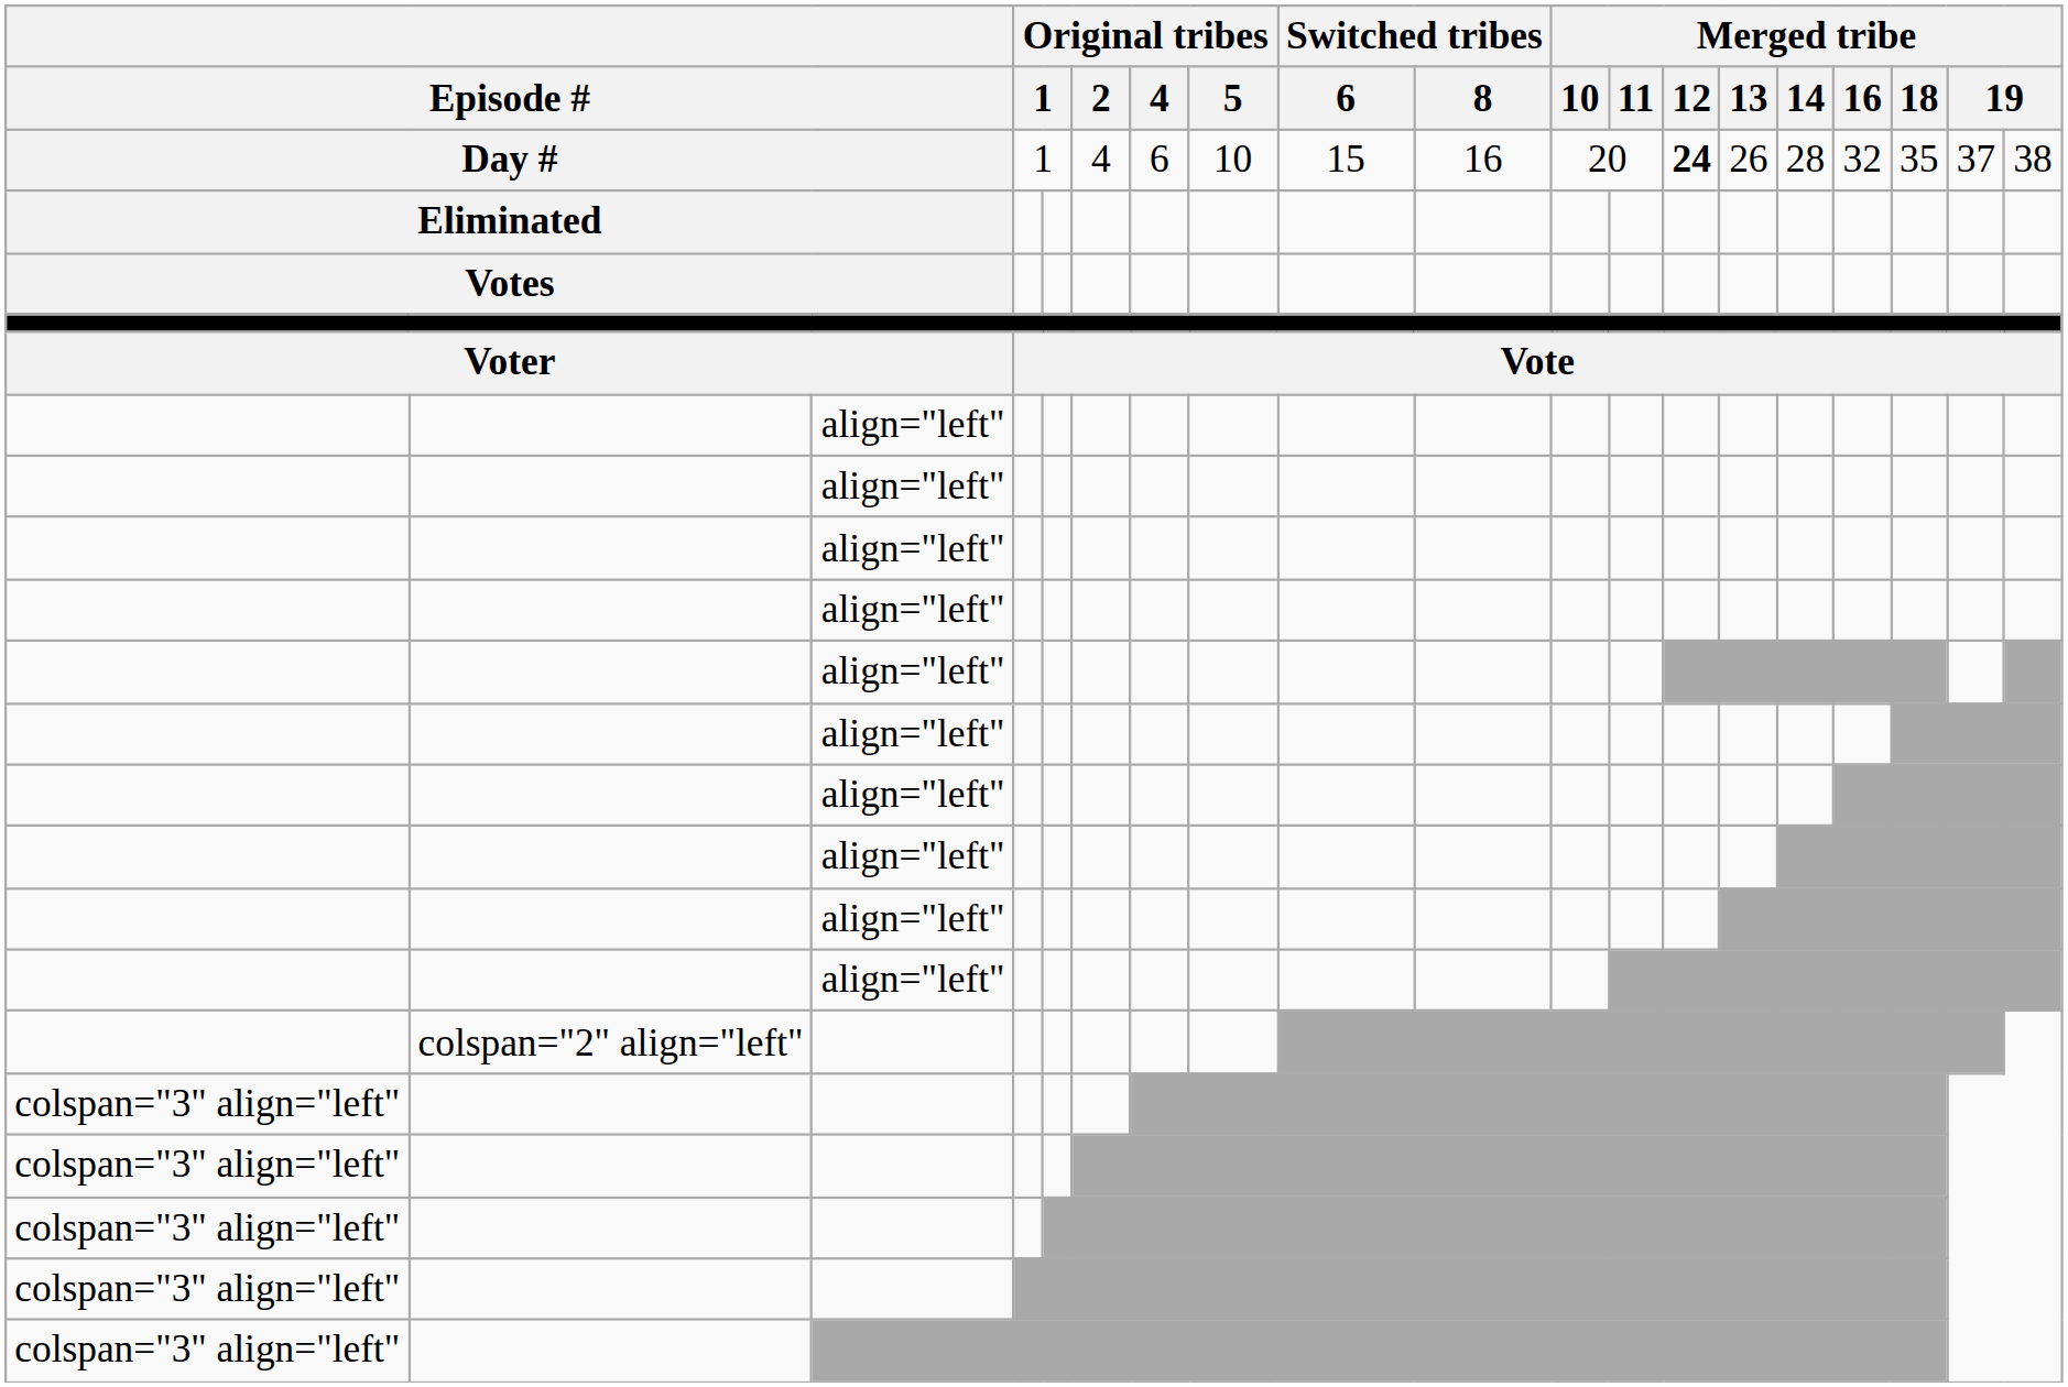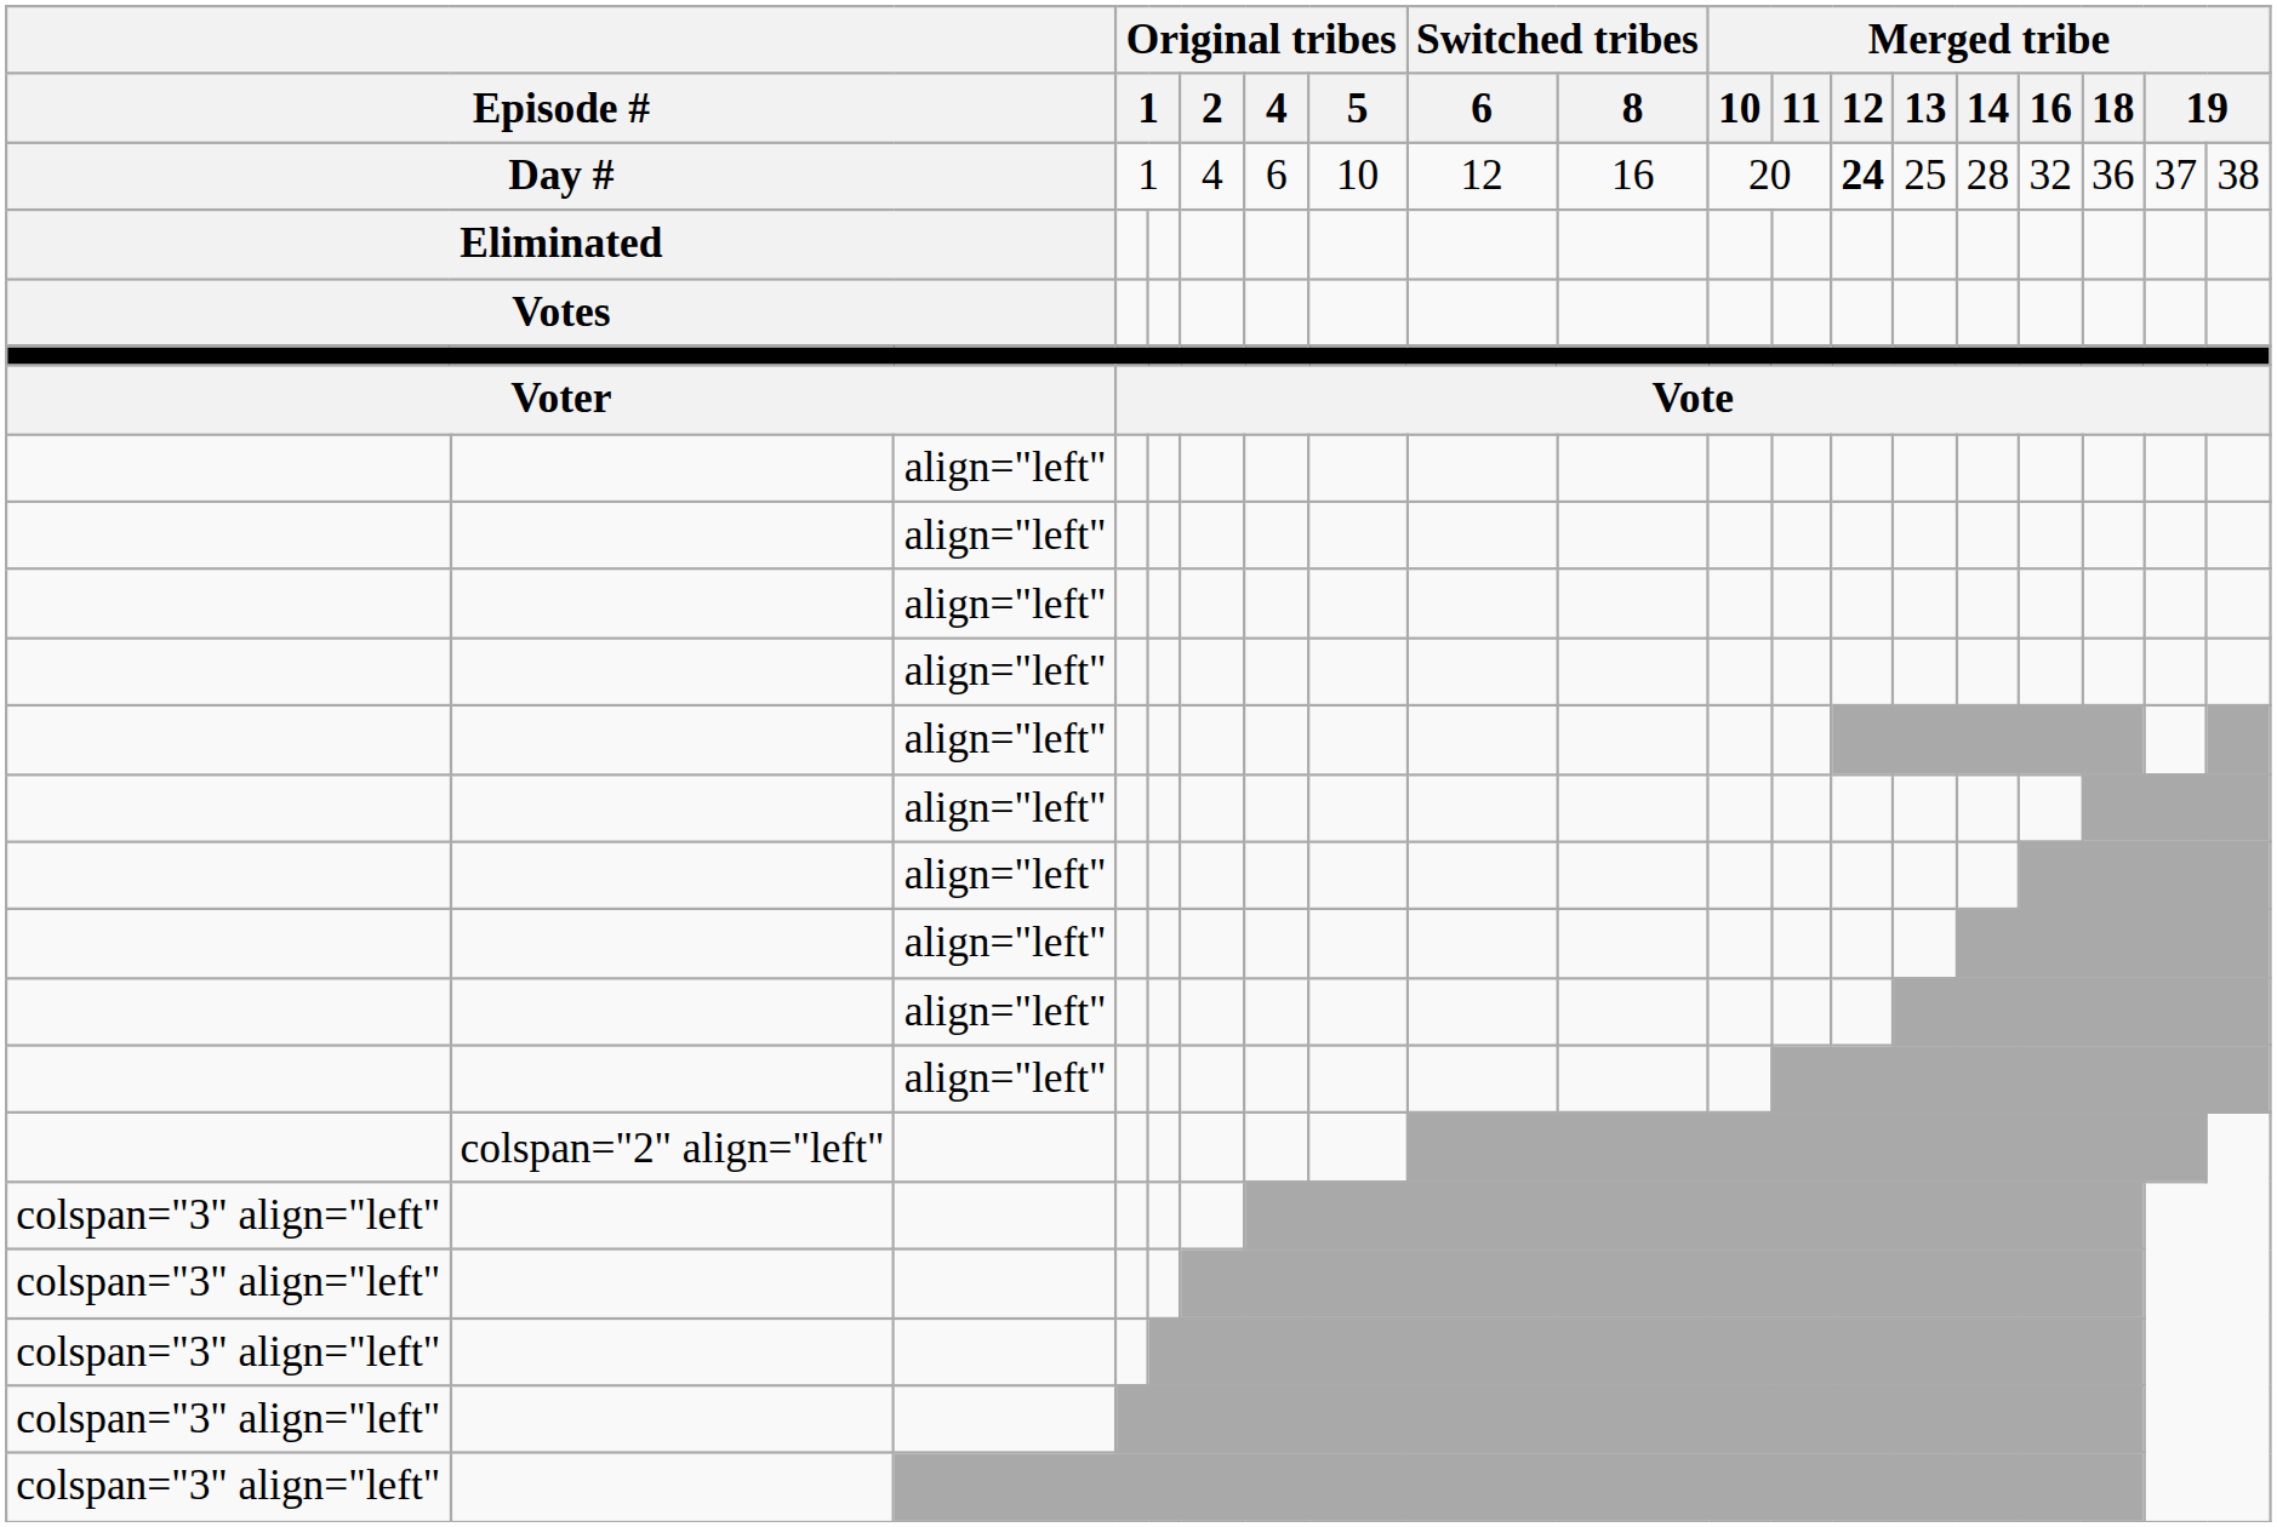Day # | Switched tribes / 6: 15 -> 12
Day # | Merged tribe / 13: 26 -> 25
Day # | Merged tribe / 18: 35 -> 36
